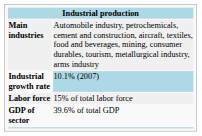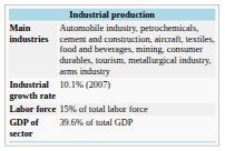Industrial growth rate | column 2: lightblue background -> no background
